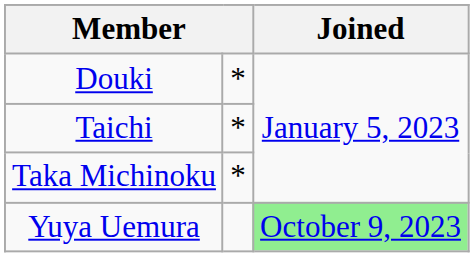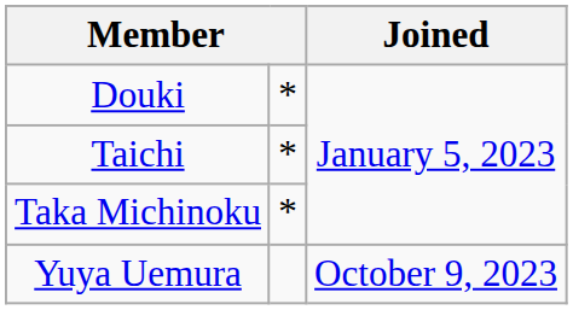Yuya Uemura | Joined: lightgreen background -> no background
